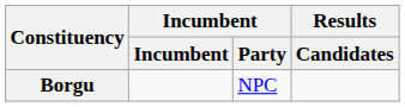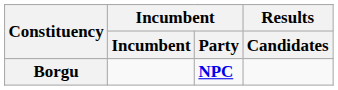Borgu | Incumbent / Party: normal -> bold
